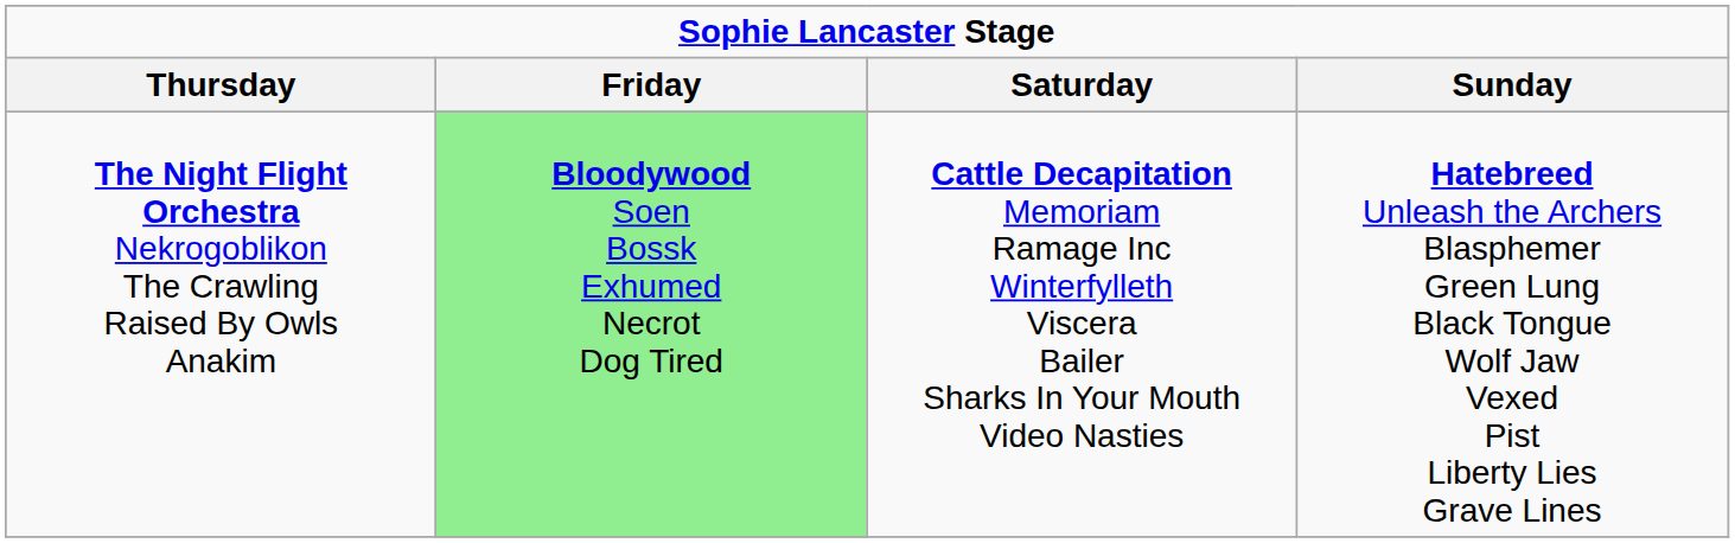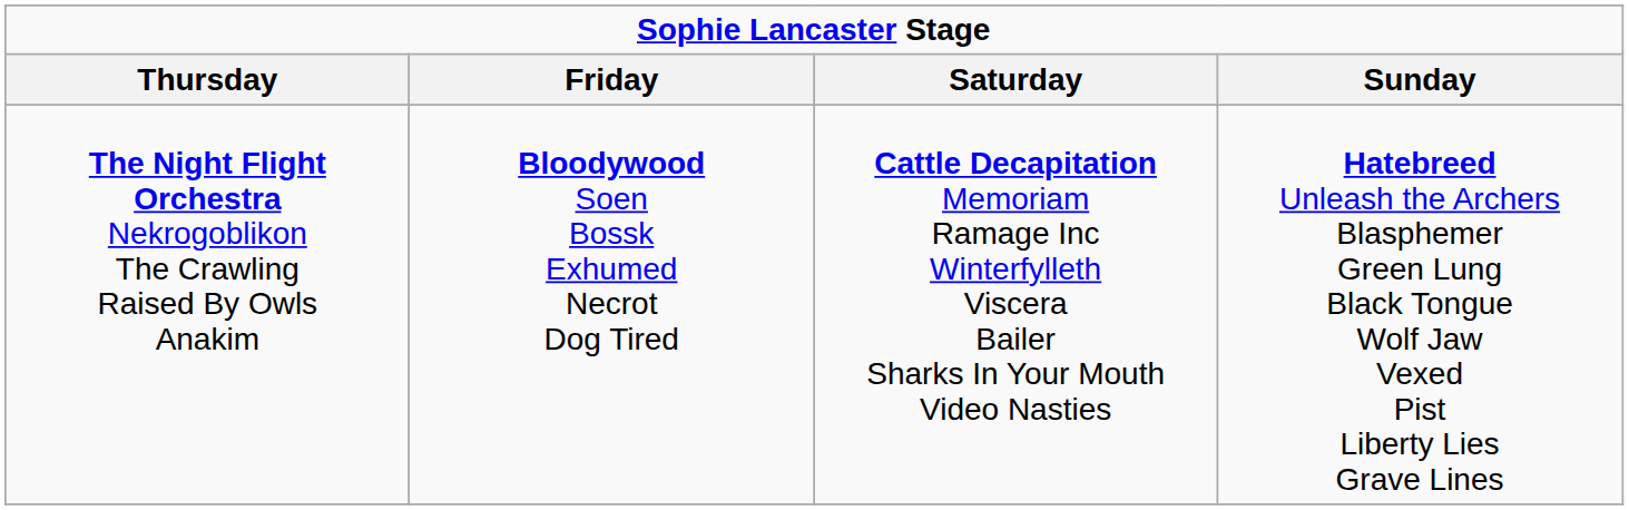row 3 | Friday: lightgreen background -> no background
